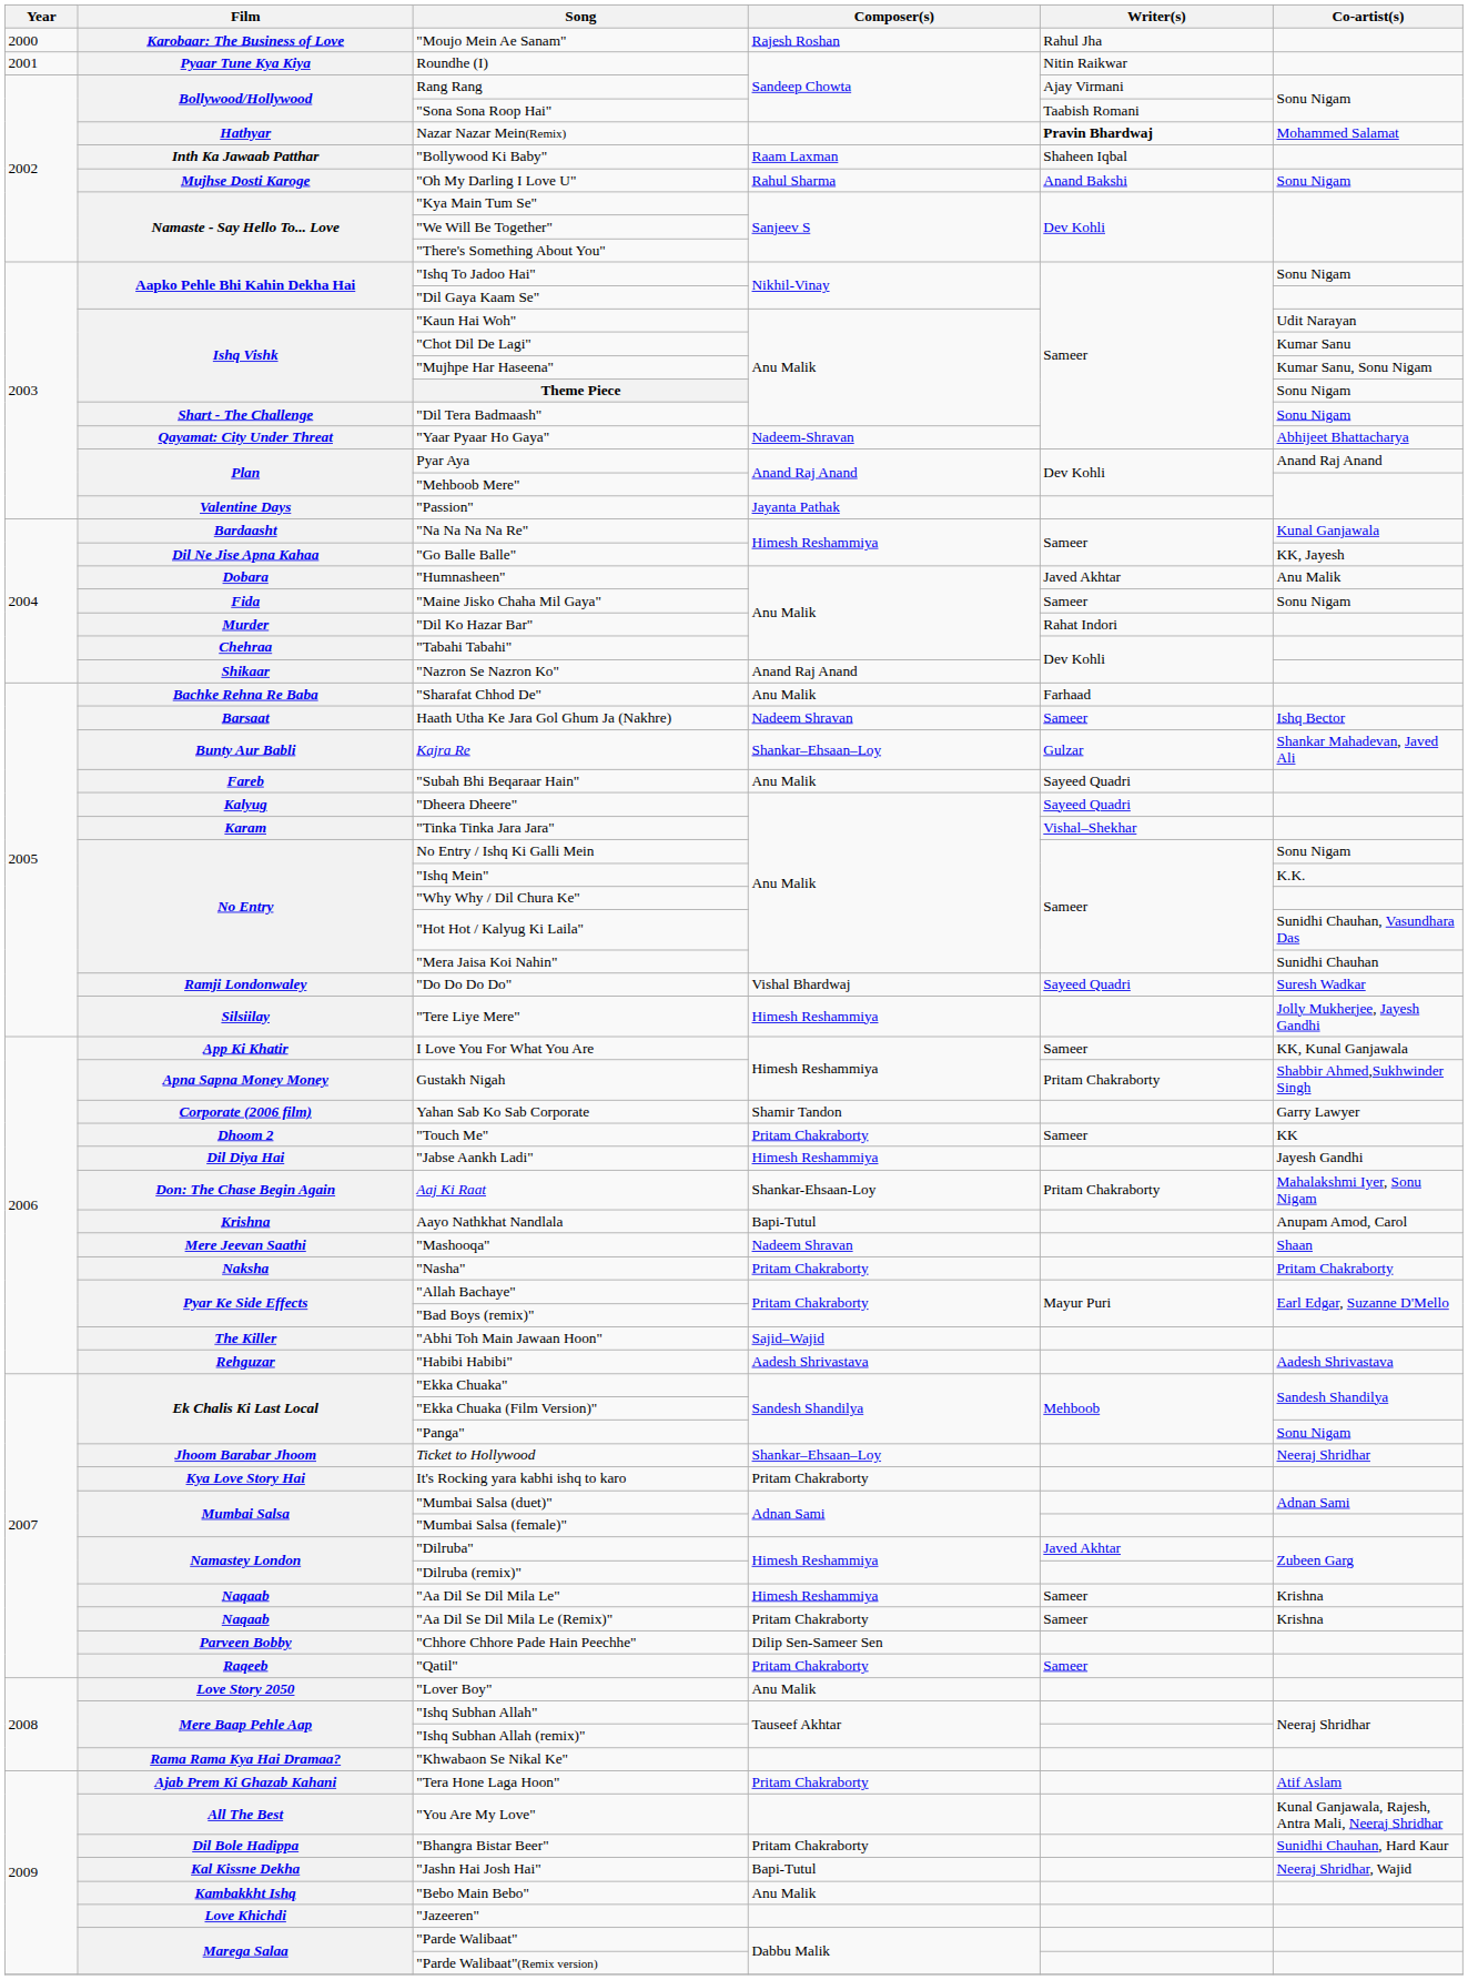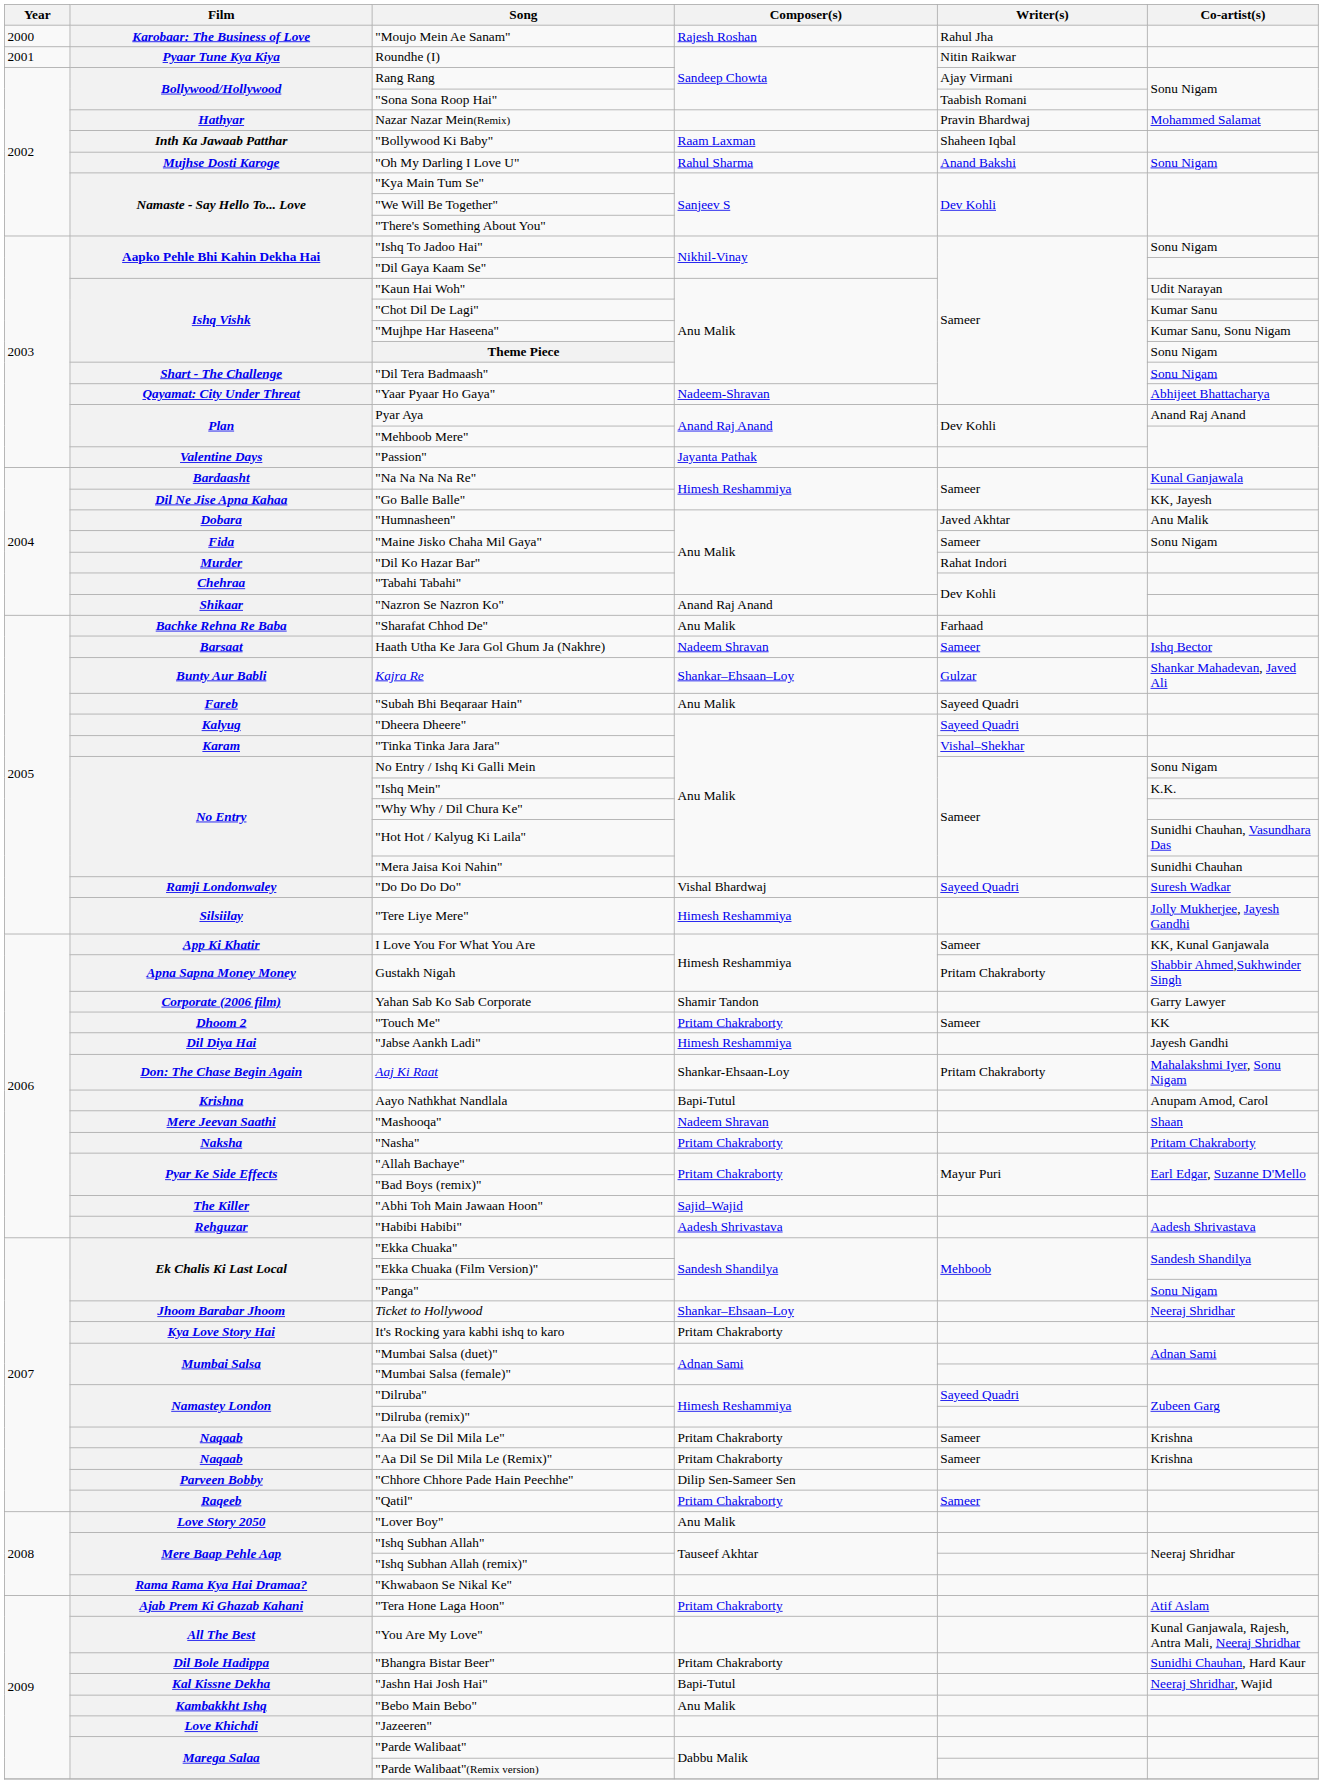Nazar Nazar Mein(Remix) | Writer(s): bold -> normal
"Dilruba" | Writer(s): Javed Akhtar -> Sayeed Quadri
"Aa Dil Se Dil Mila Le" | Composer(s): Himesh Reshammiya -> Pritam Chakraborty
